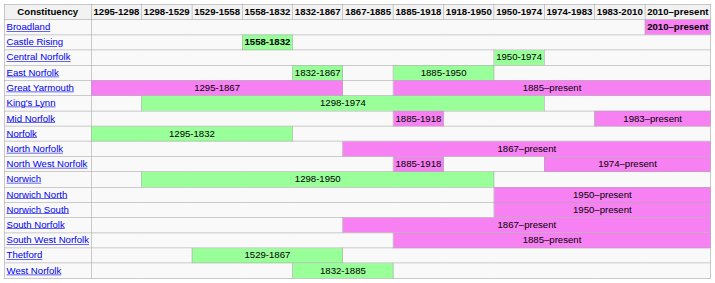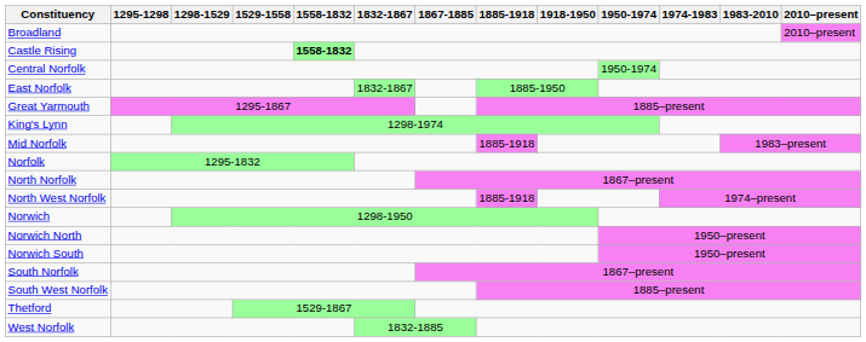Broadland | 2010–present: bold -> normal
